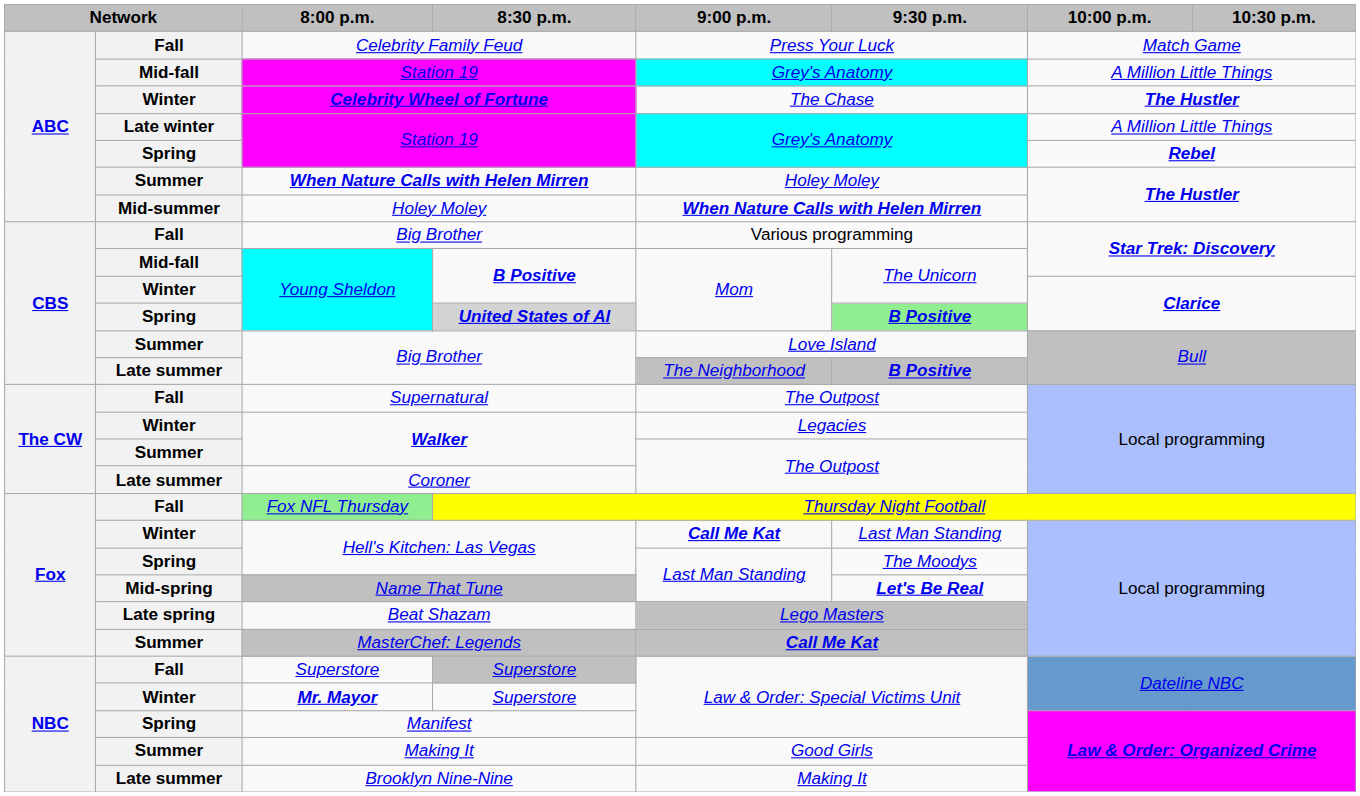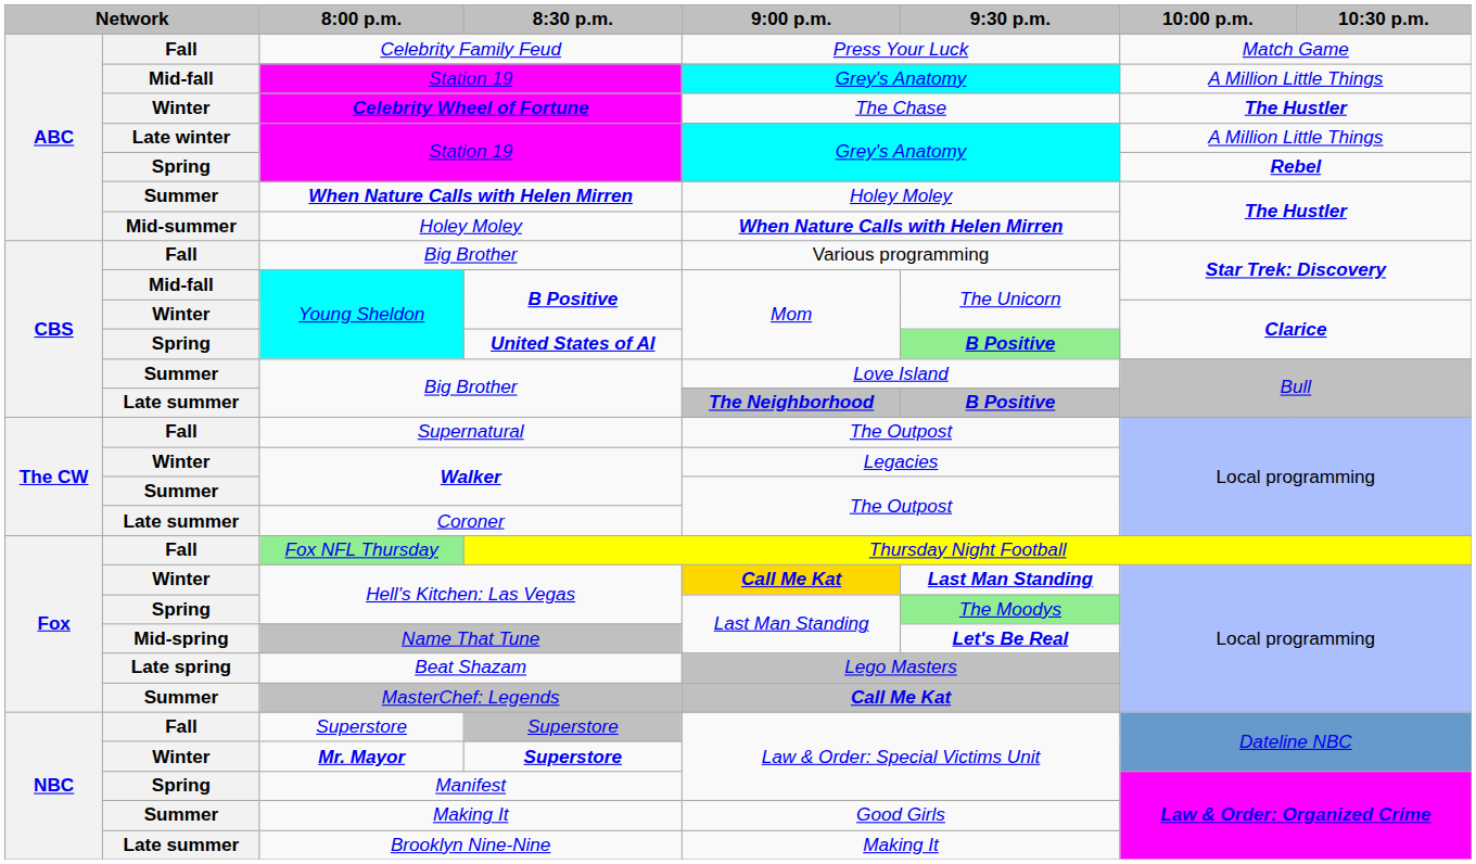Spring / Young Sheldon | 8:30 p.m.: lightgrey background -> no background
Late summer / Big Brother | 9:00 p.m.: normal -> bold
Winter / Hell's Kitchen: Las Vegas | 9:00 p.m.: no background -> gold background
Winter / Hell's Kitchen: Las Vegas | 9:30 p.m.: normal -> bold
Spring / Hell's Kitchen: Las Vegas | 9:30 p.m.: no background -> lightgreen background
Mr. Mayor | 8:30 p.m.: normal -> bold
